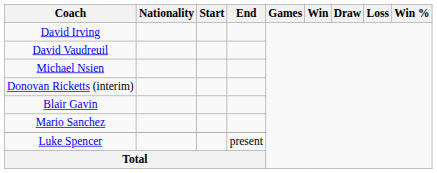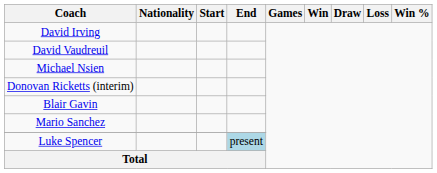Luke Spencer | End: no background -> lightblue background
